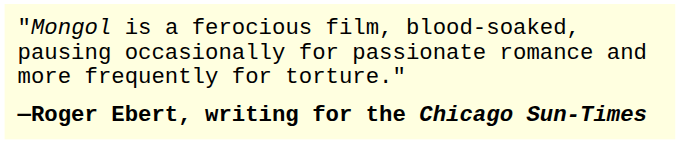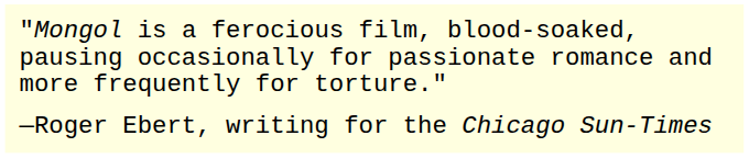row 2 | column 1: bold -> normal
